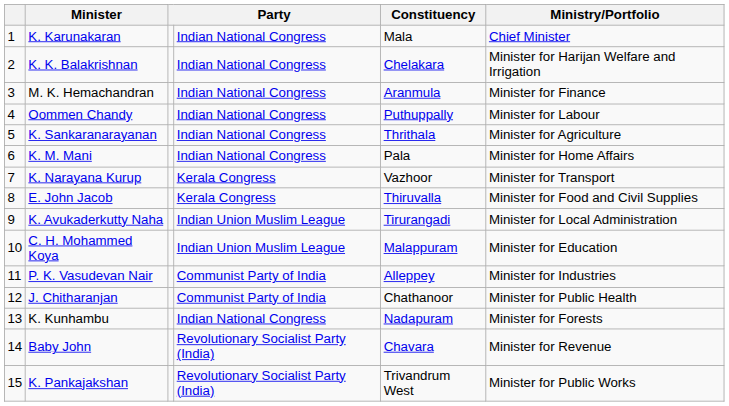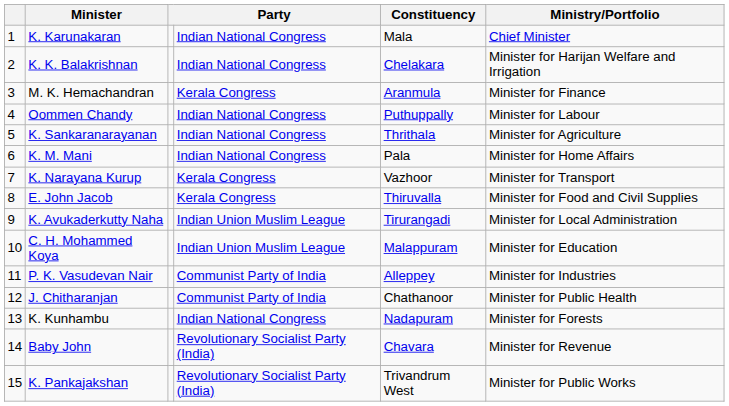M. K. Hemachandran | column 4: Indian National Congress -> Kerala Congress
